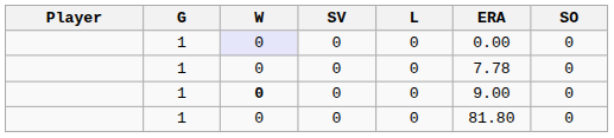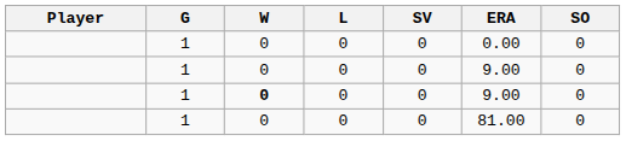columns swapped: L <-> SV
row 2 | W: lavender background -> no background
row 3 | ERA: 7.78 -> 9.00
row 5 | ERA: 81.80 -> 81.00
